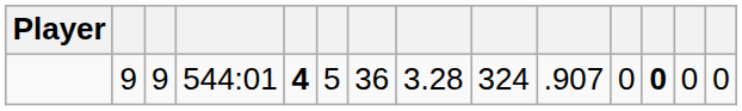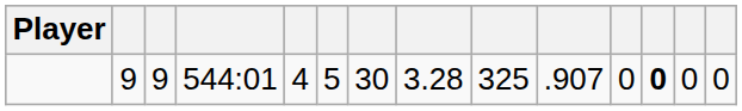row 2 | column 5: bold -> normal
row 2 | column 7: 36 -> 30
row 2 | column 9: 324 -> 325
